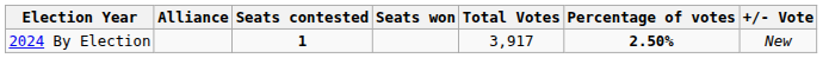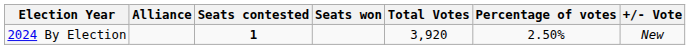2024 By Election | Total Votes: 3,917 -> 3,920
2024 By Election | Percentage of votes: bold -> normal
